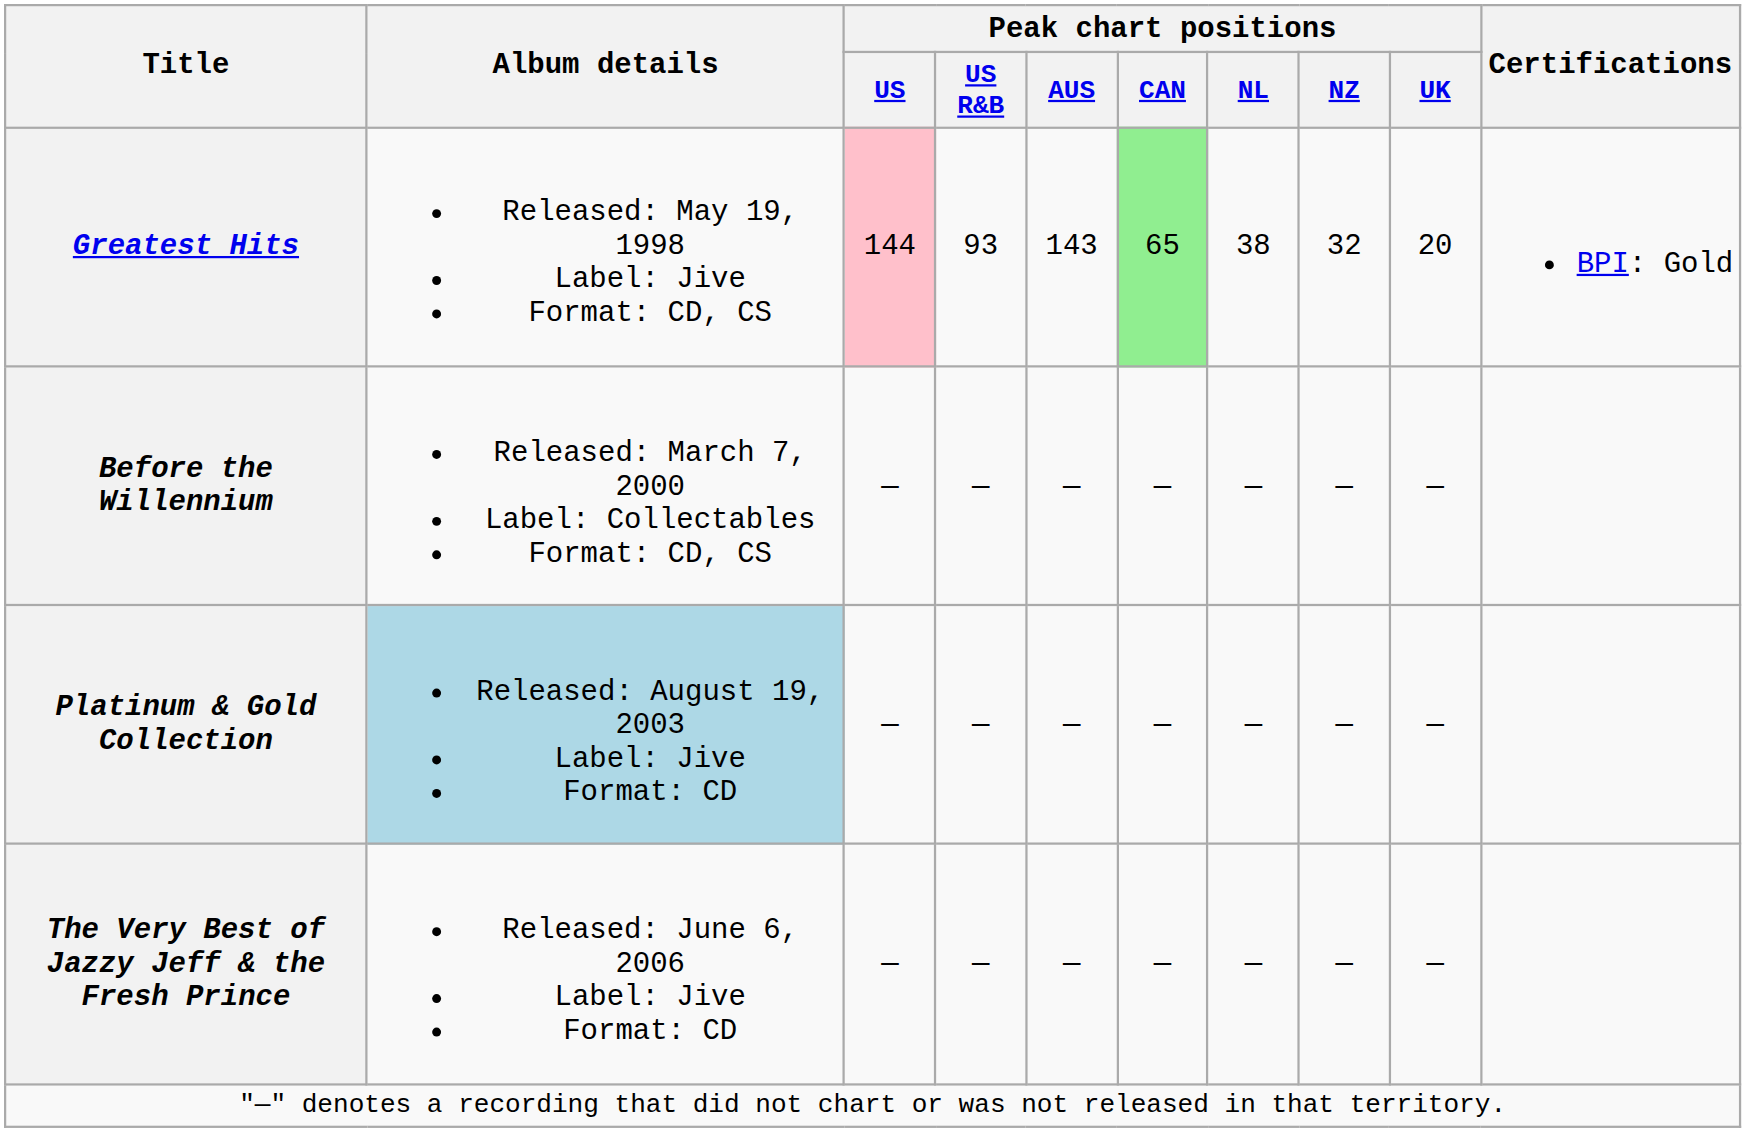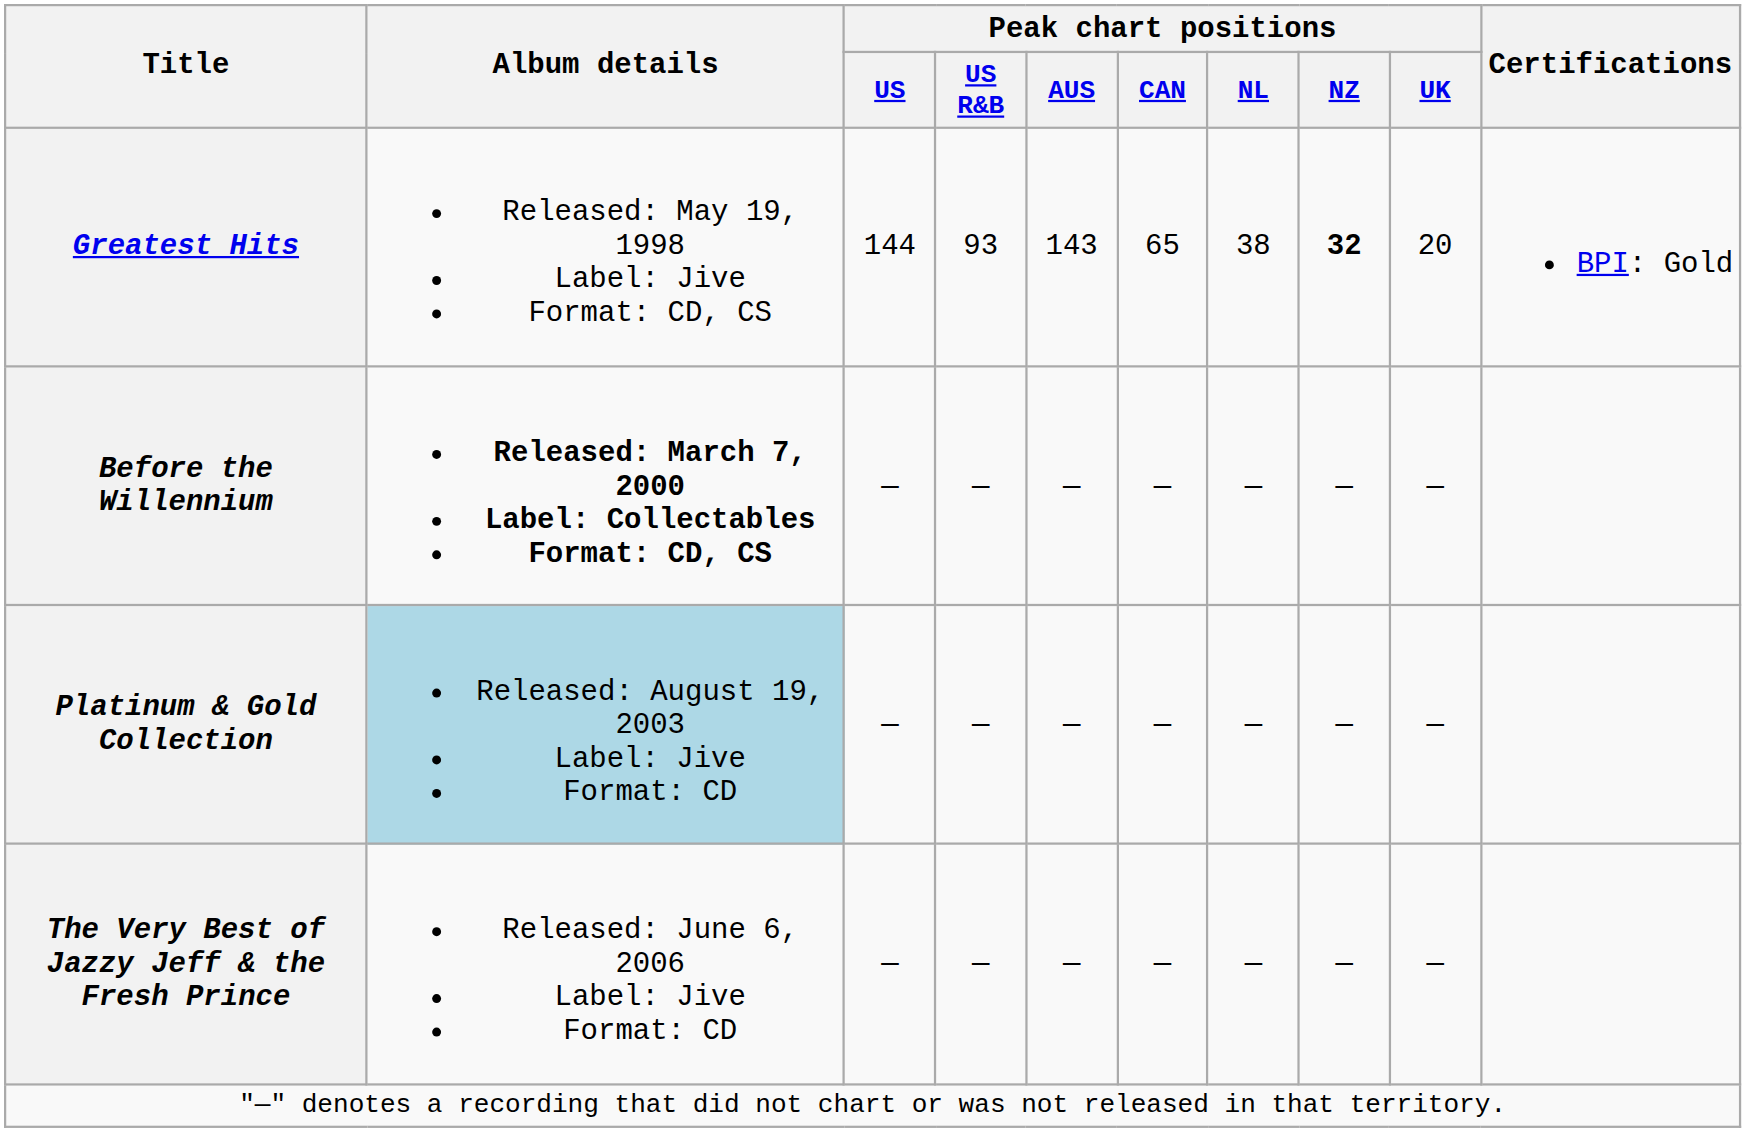Greatest Hits | Peak chart positions / US: pink background -> no background
Greatest Hits | Peak chart positions / CAN: lightgreen background -> no background
Greatest Hits | Peak chart positions / NZ: normal -> bold
Before the Willennium | Album details: normal -> bold
